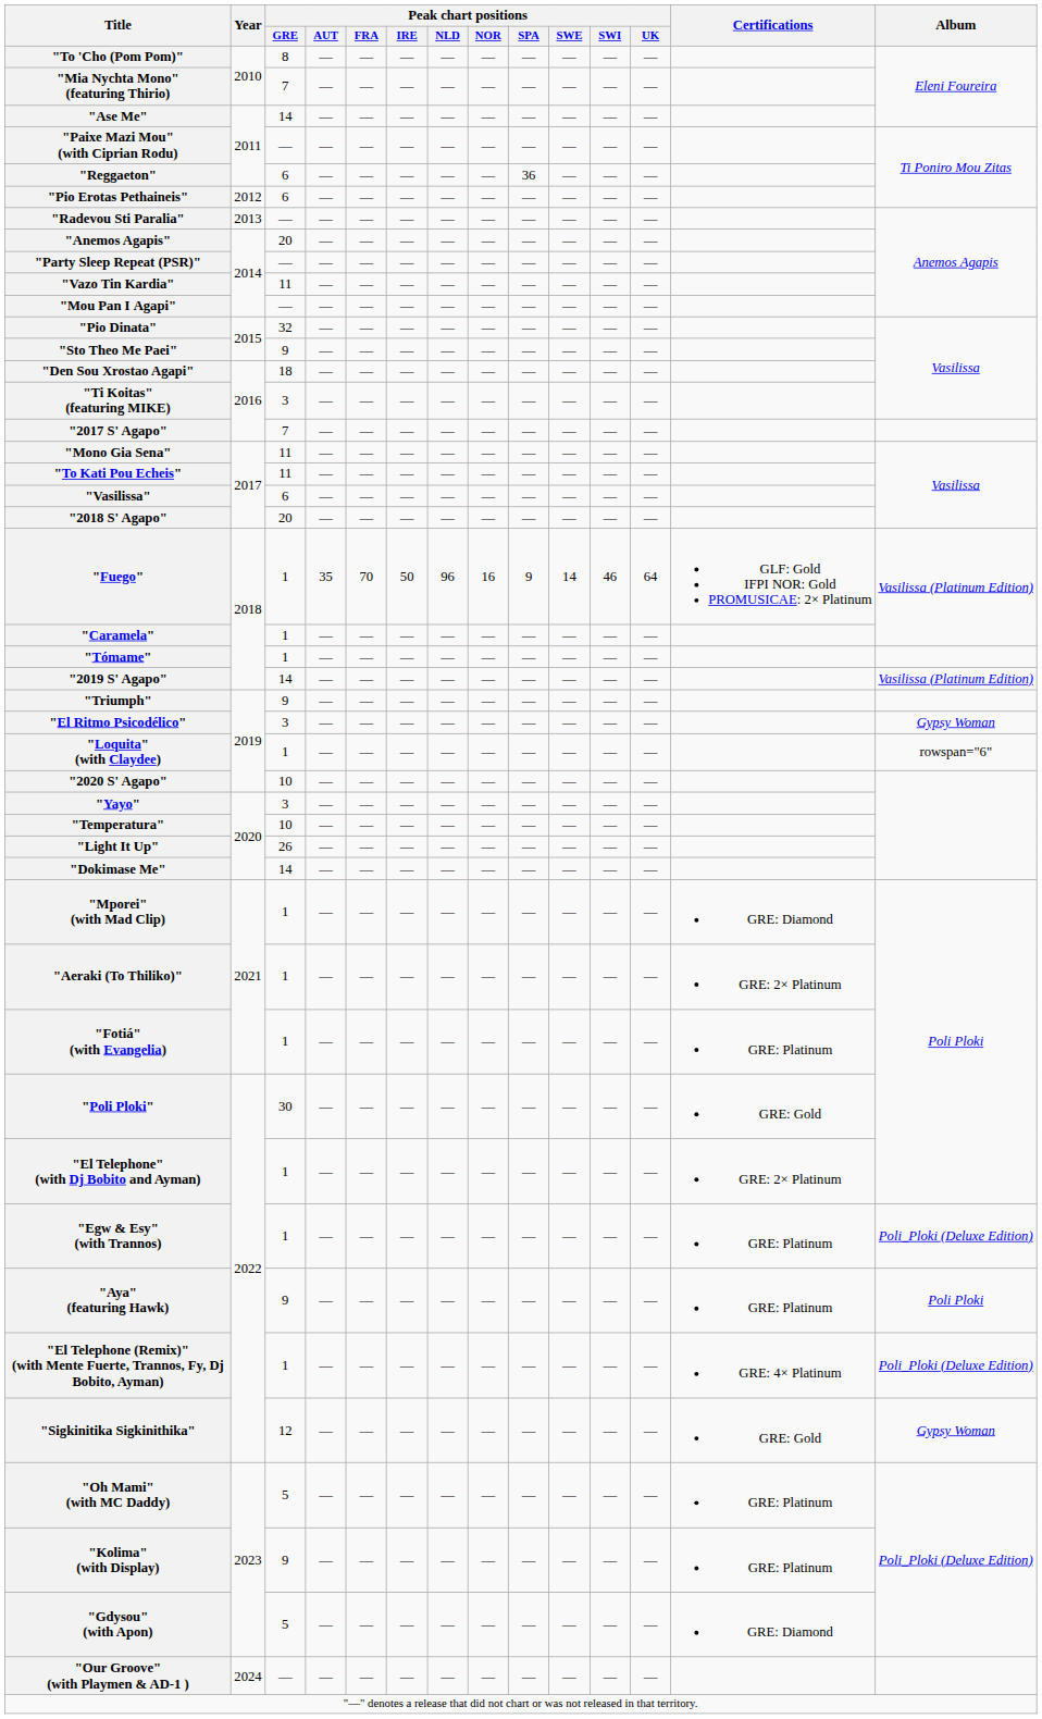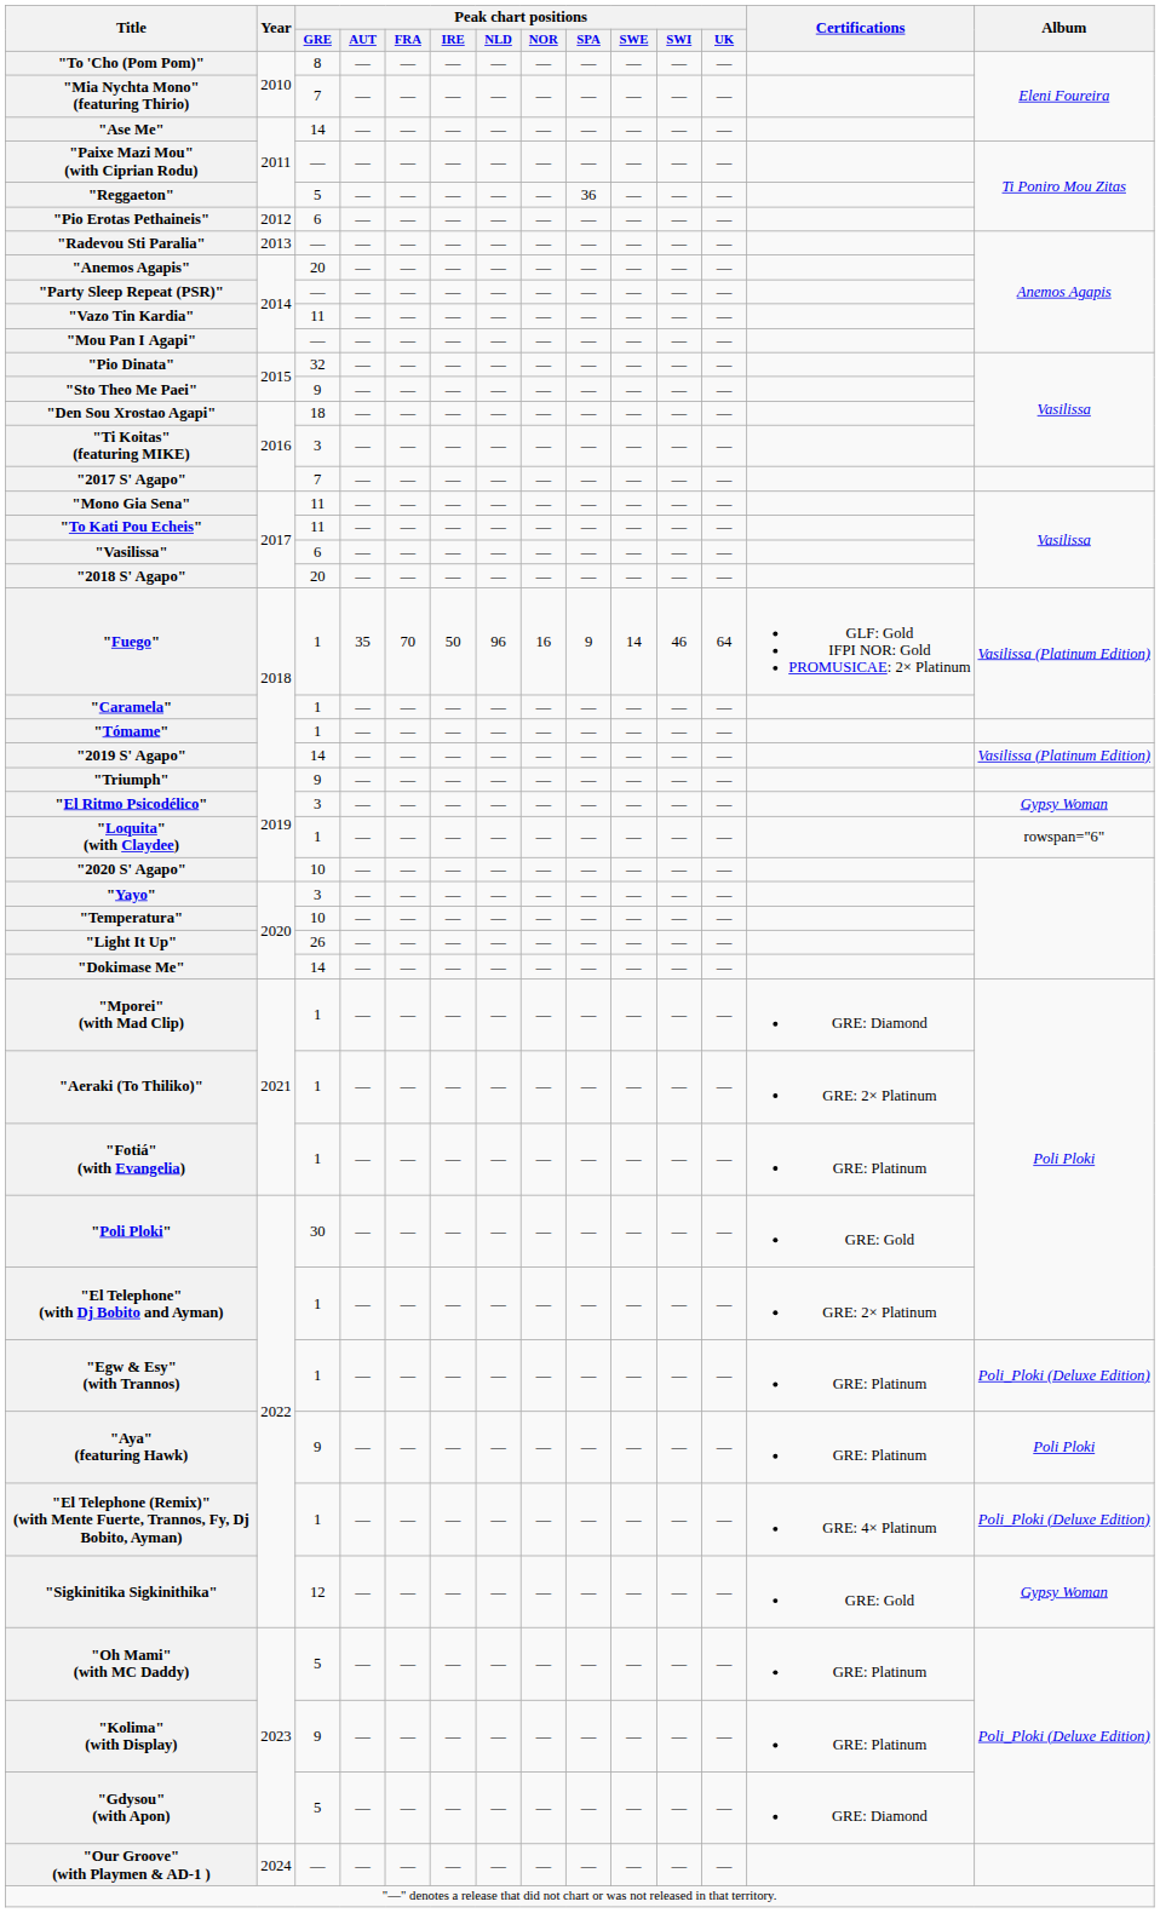"Reggaeton" | Peak chart positions / GRE: 6 -> 5
